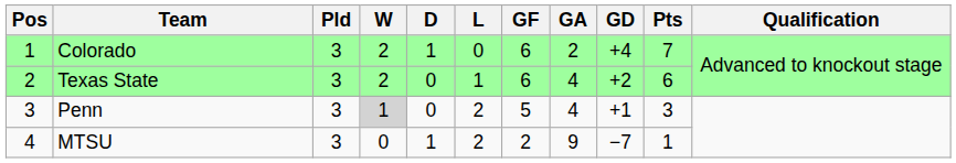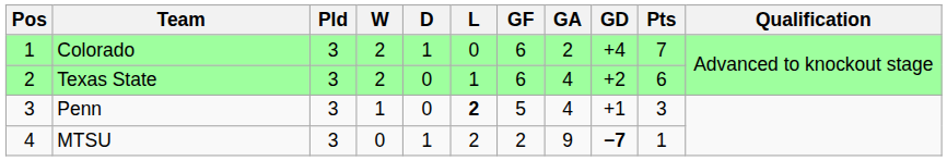Penn | W: lightgrey background -> no background
Penn | L: normal -> bold
MTSU | GD: normal -> bold
